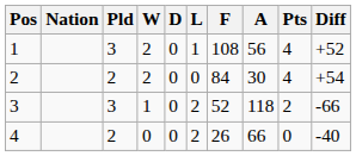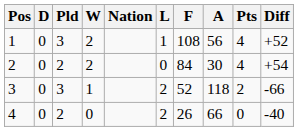columns swapped: Nation <-> D
